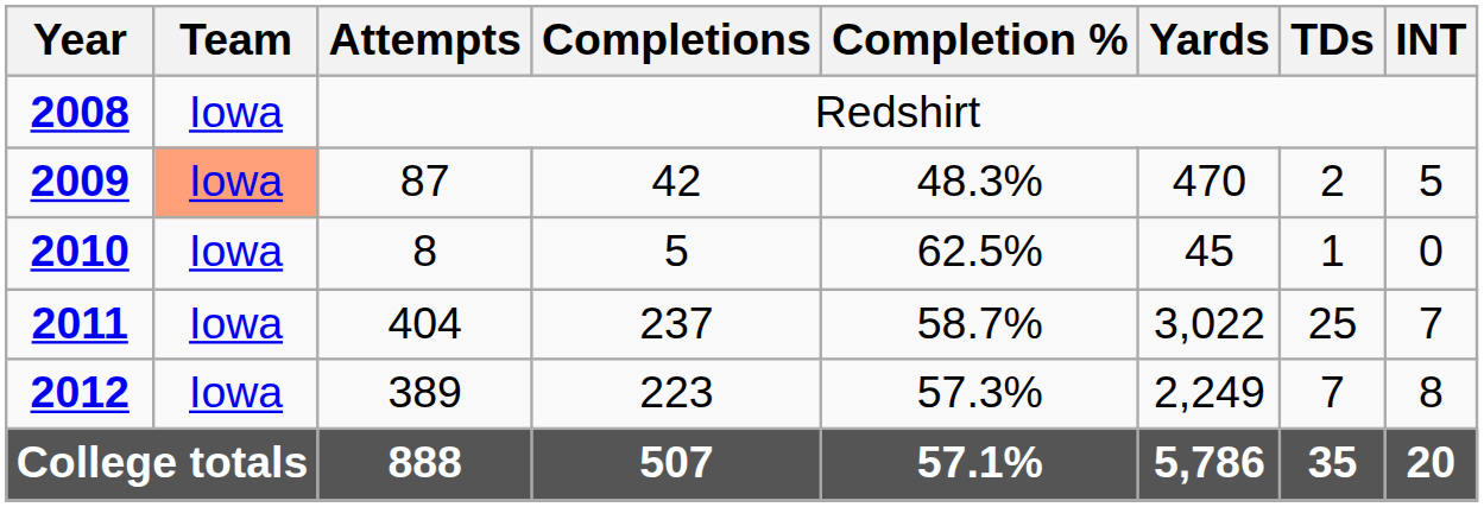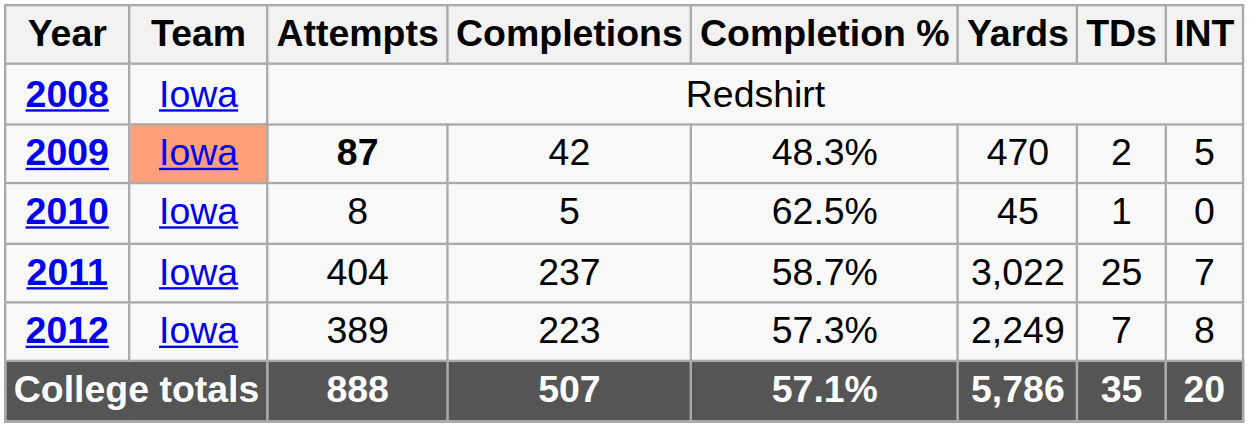2009 | Attempts: normal -> bold
